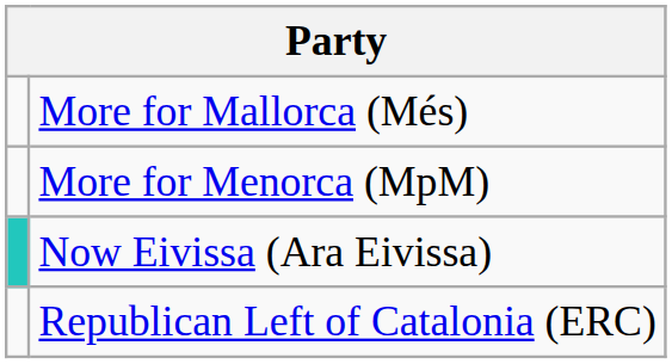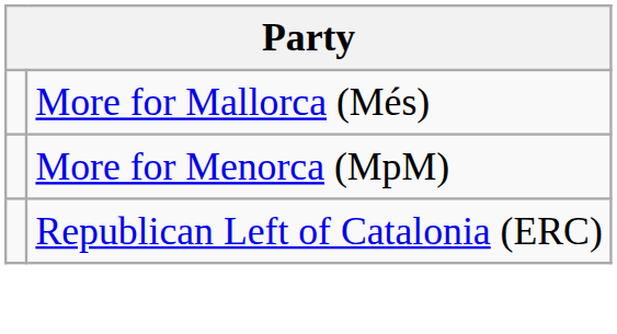- row: Now Eivissa (Ara Eivissa)
